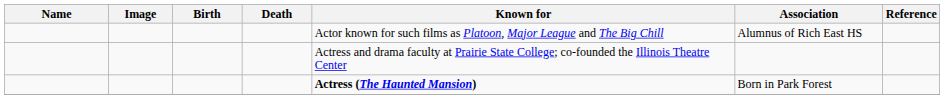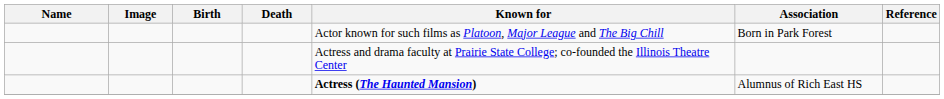row 2 | Association: Alumnus of Rich East HS -> Born in Park Forest
row 4 | Association: Born in Park Forest -> Alumnus of Rich East HS
